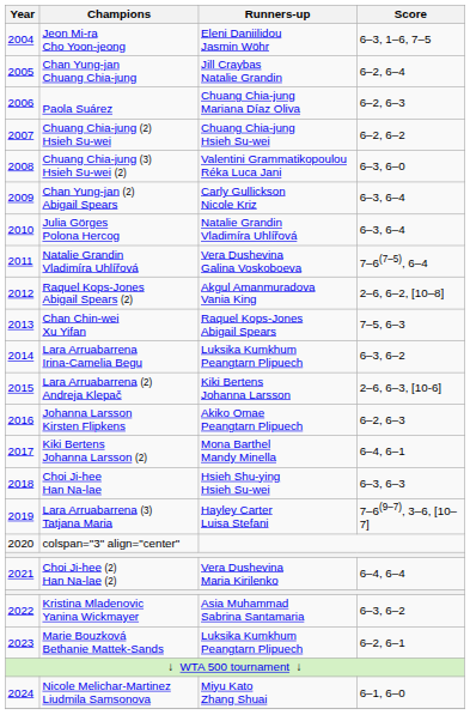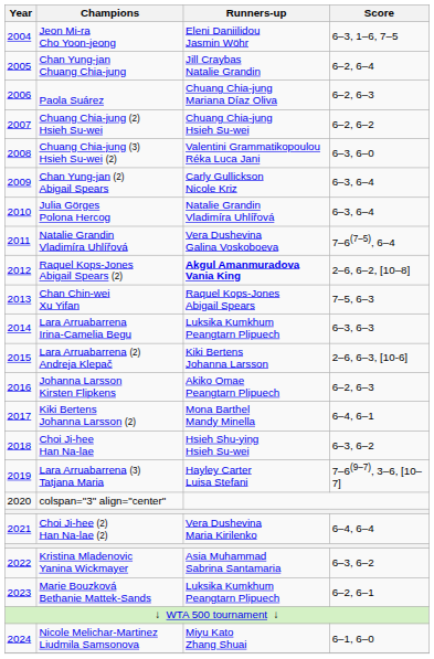Raquel Kops-Jones Abigail Spears (2) | Runners-up: normal -> bold
Lara Arruabarrena Irina-Camelia Begu | Score: 6–3, 6–2 -> 6–3, 6–3
Choi Ji-hee Han Na-lae | Score: 6–3, 6–3 -> 6–3, 6–2
